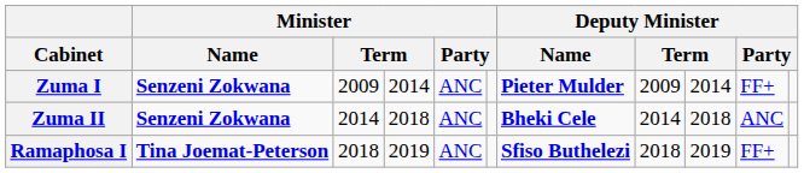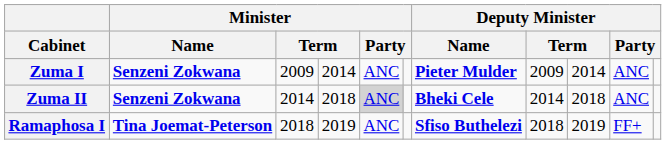Zuma I | column 10: FF+ -> ANC
Zuma II | column 5: no background -> lightgrey background
